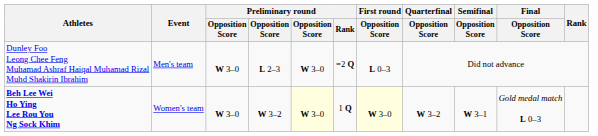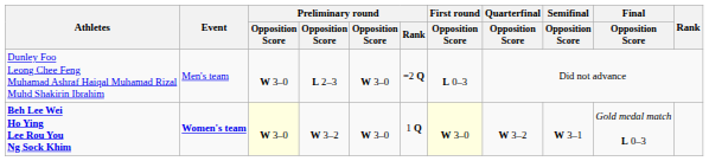Beh Lee Wei Ho Ying Lee Rou You Ng Sock Khim | Event: normal -> bold
Beh Lee Wei Ho Ying Lee Rou You Ng Sock Khim | column 3: no background -> lightyellow background
Beh Lee Wei Ho Ying Lee Rou You Ng Sock Khim | column 5: lightyellow background -> no background
